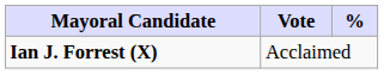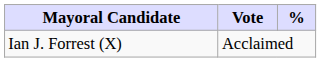Ian J. Forrest (X) | Mayoral Candidate: bold -> normal
